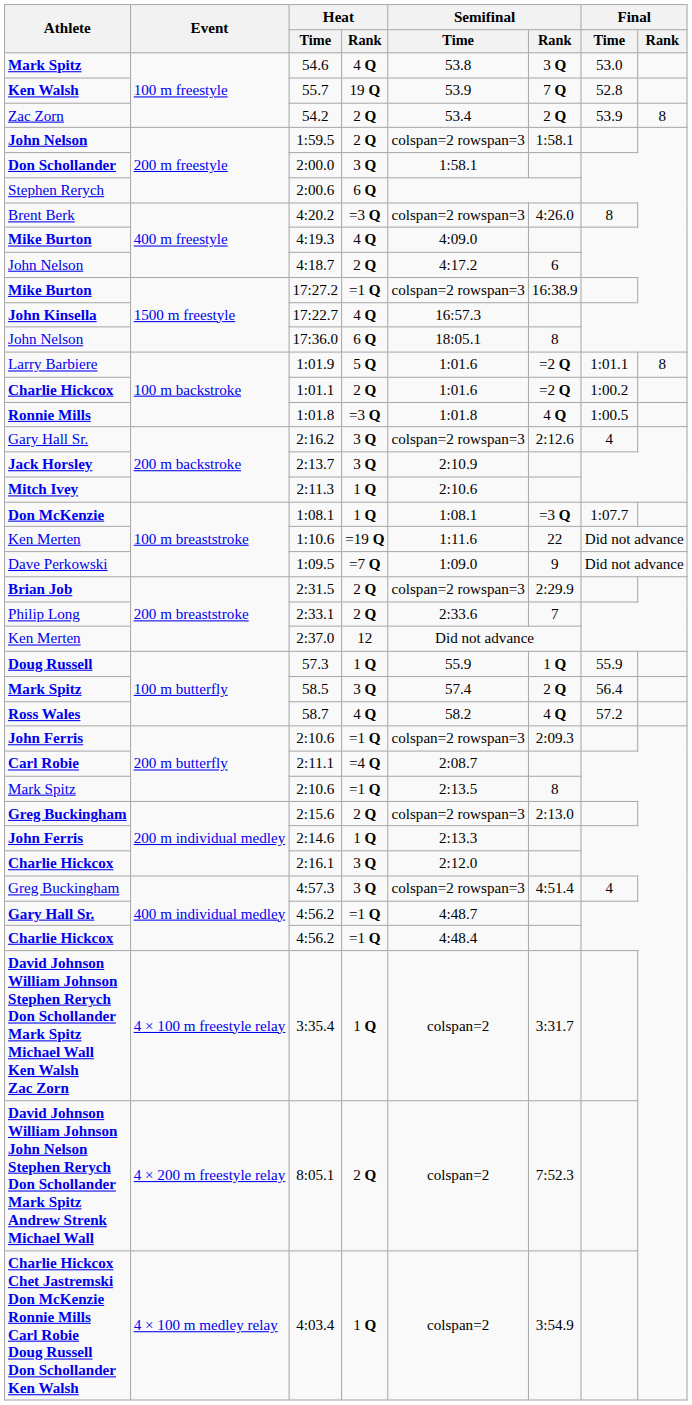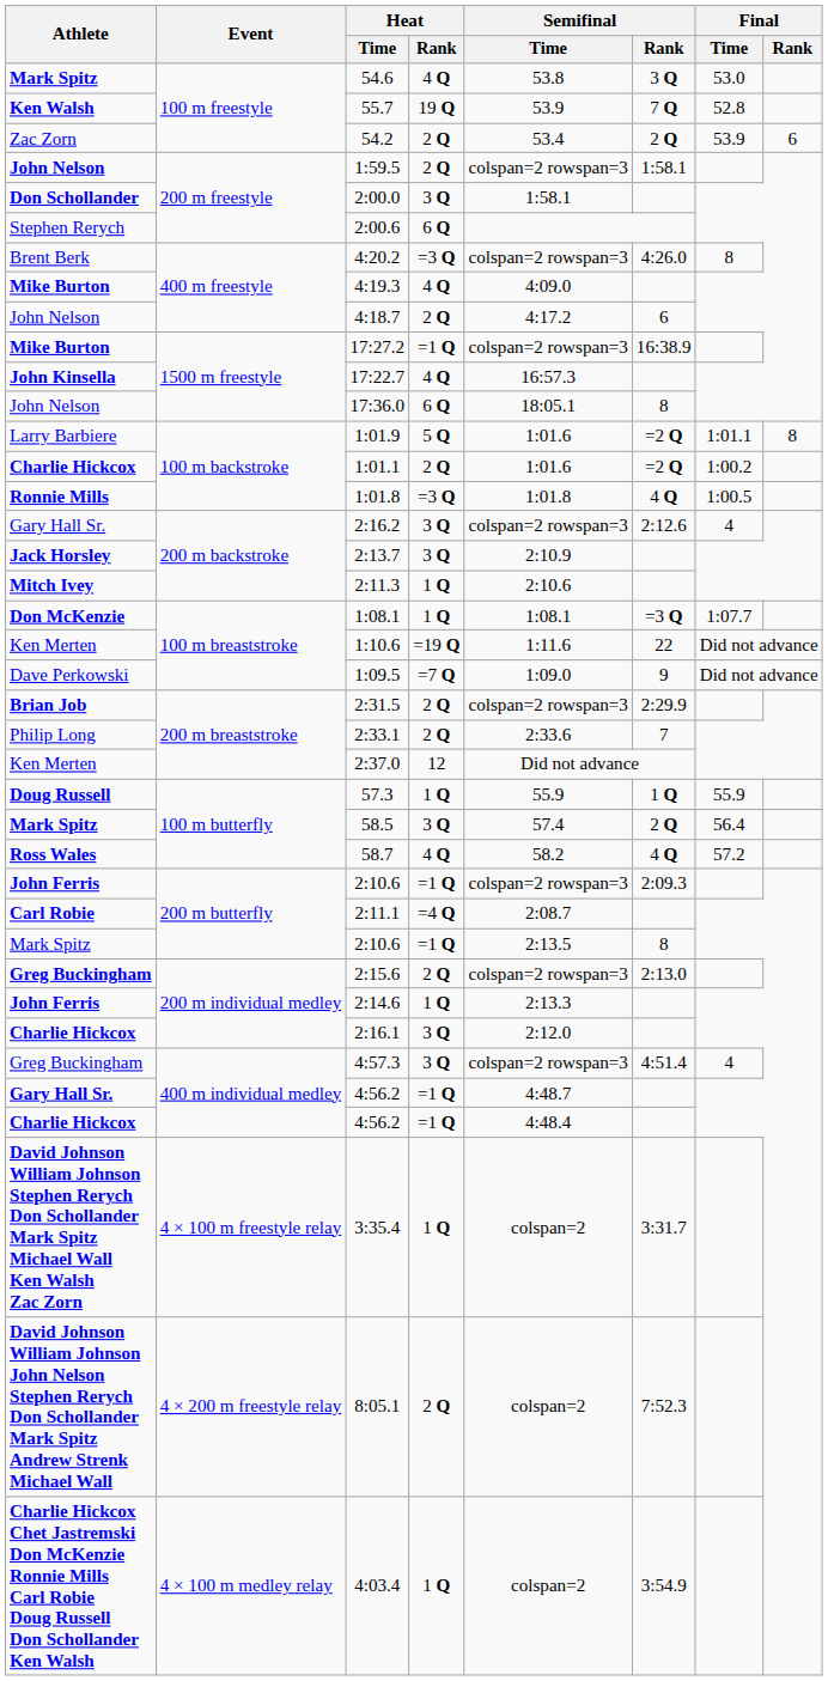54.2 | Final / Rank: 8 -> 6
